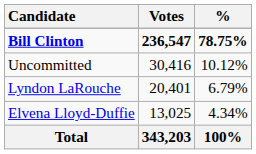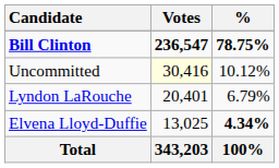Uncommitted | Votes: no background -> lightyellow background
Elvena Lloyd-Duffie | %: normal -> bold
